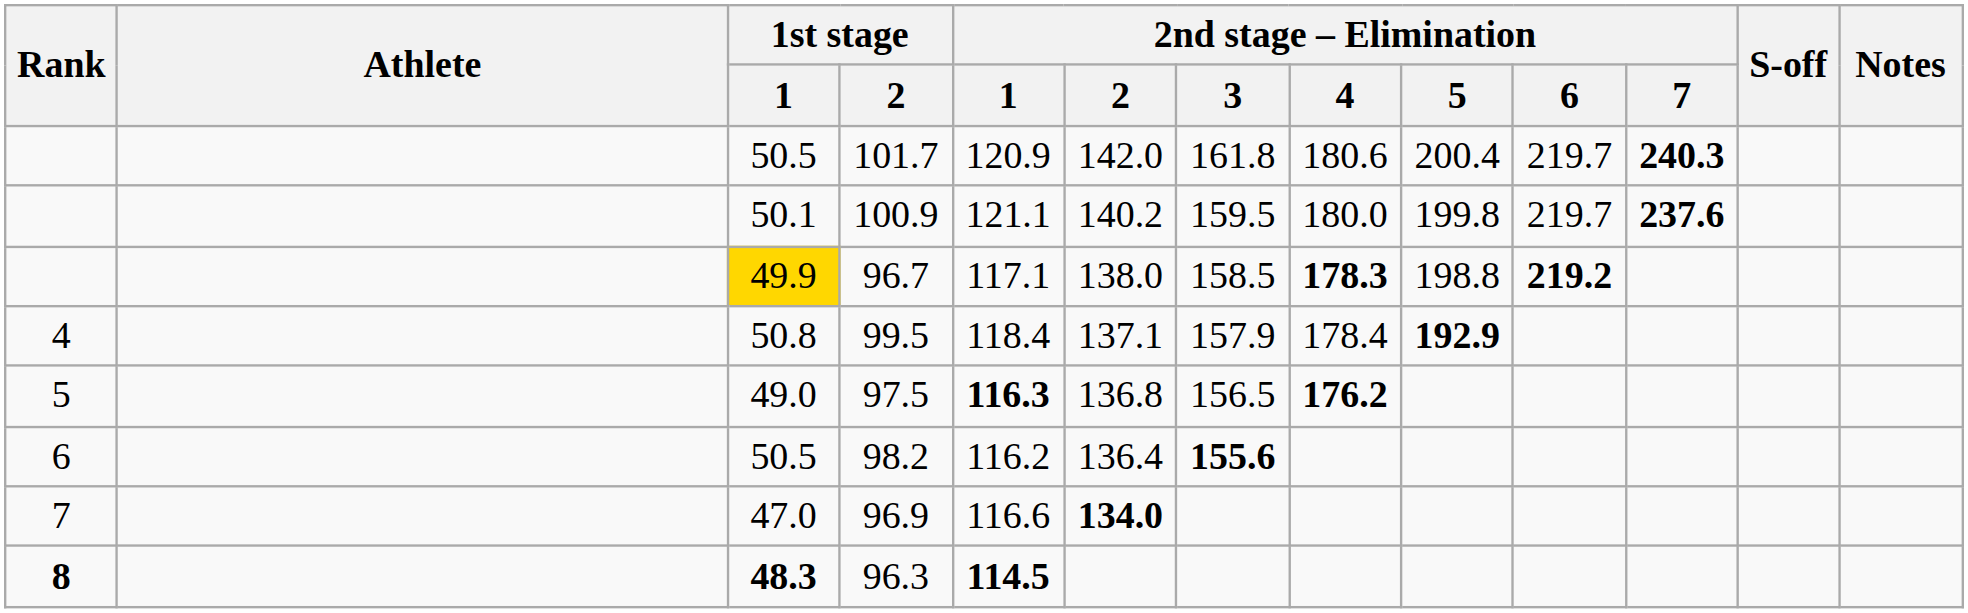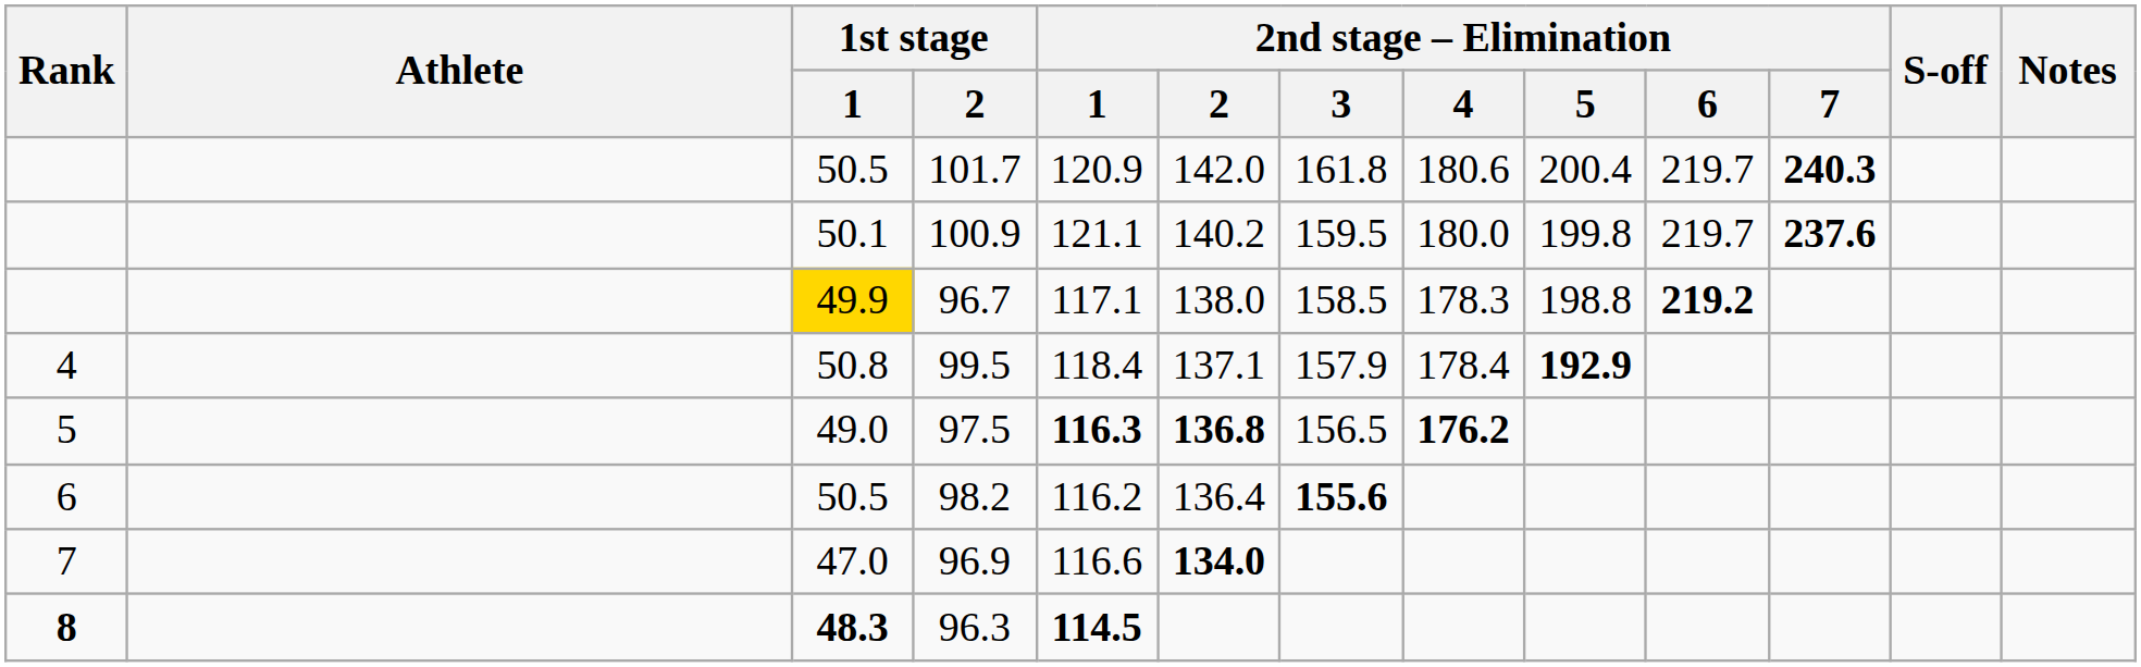96.7 | 2nd stage – Elimination / 4: bold -> normal
97.5 | 2nd stage – Elimination / 2: normal -> bold
